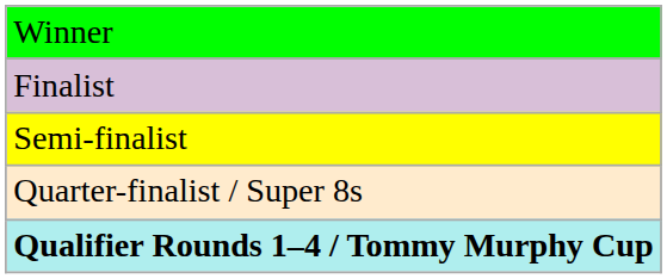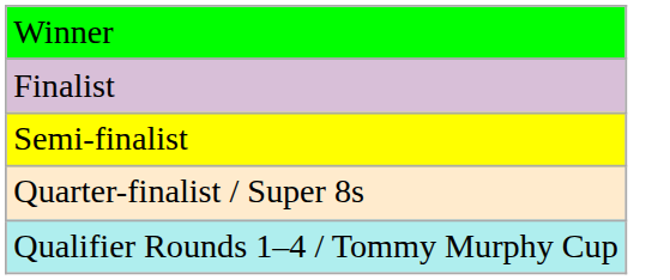row 5 | column 1: bold -> normal
